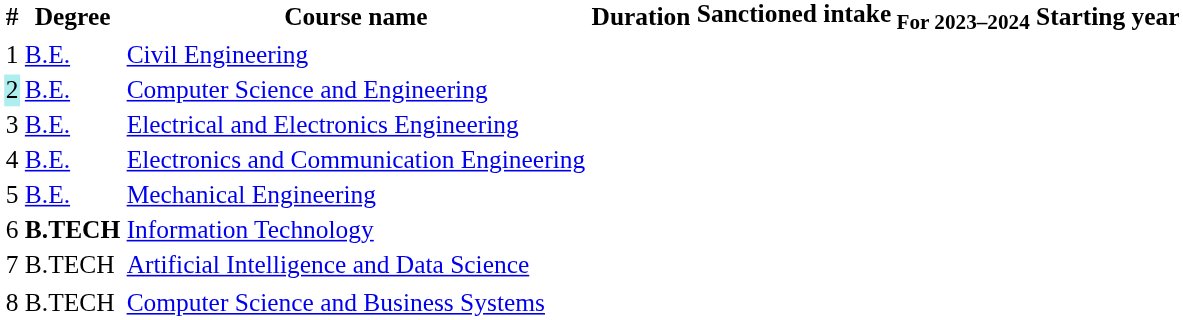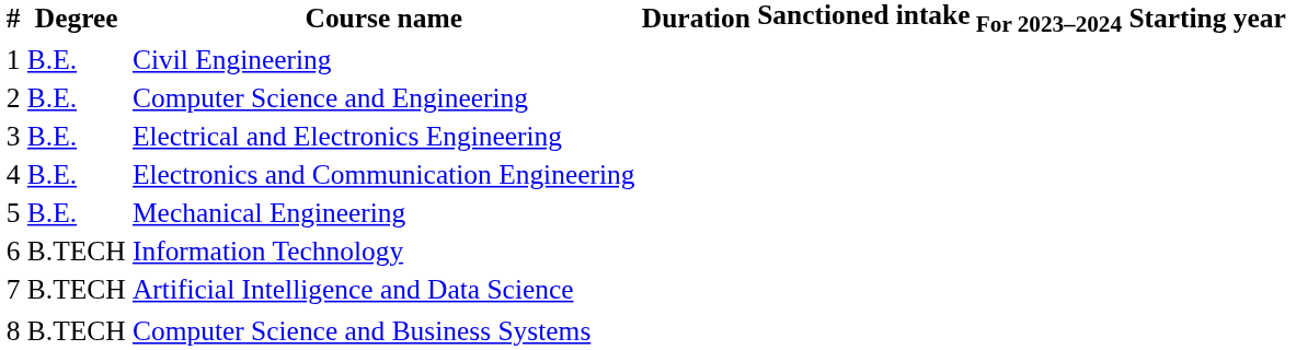Computer Science and Engineering | #: paleturquoise background -> no background
Information Technology | Degree: bold -> normal
